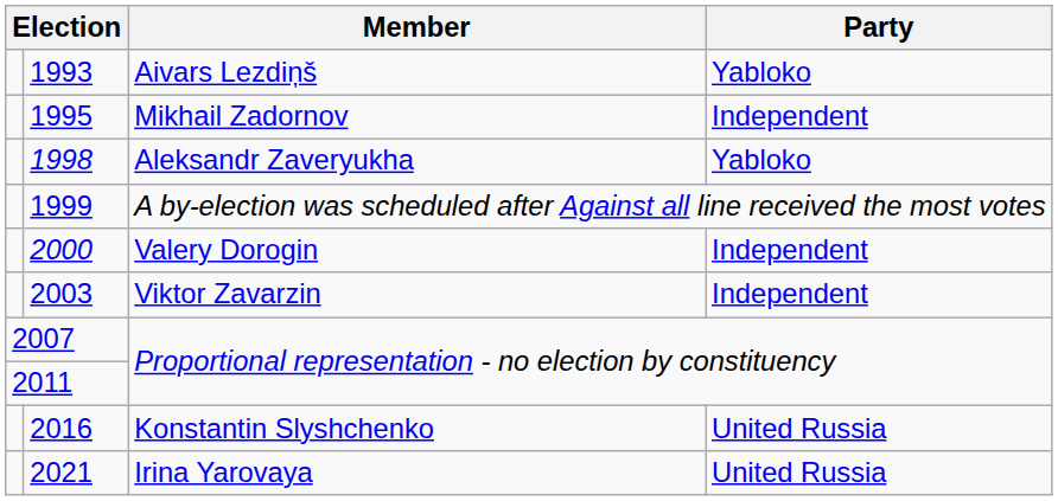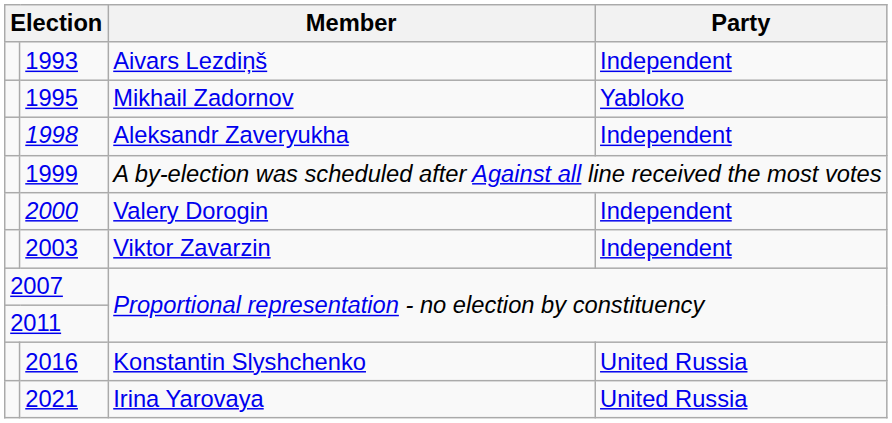Aivars Lezdiņš | Party: Yabloko -> Independent
Mikhail Zadornov | Party: Independent -> Yabloko
Aleksandr Zaveryukha | Party: Yabloko -> Independent
